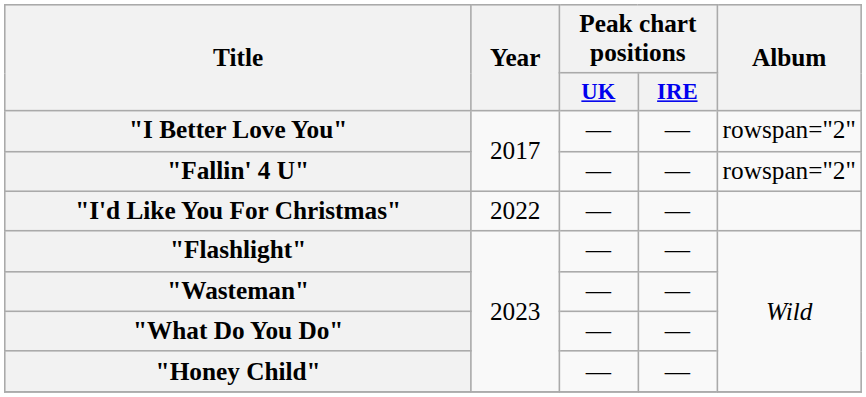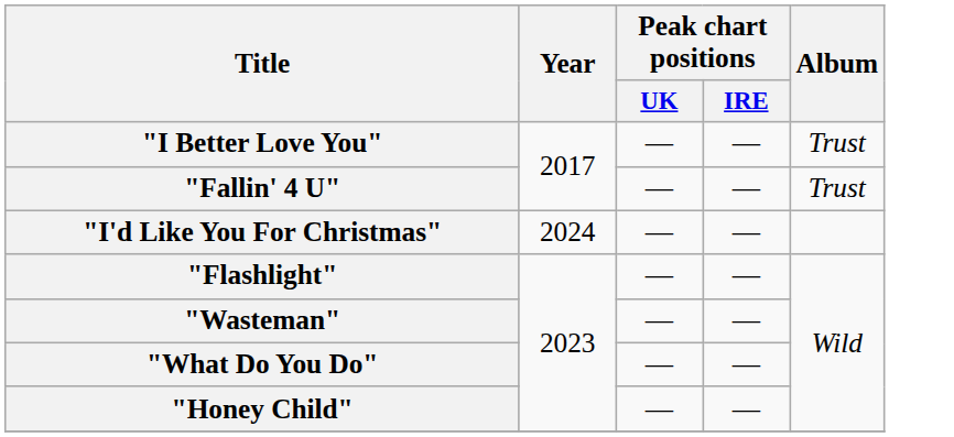"I Better Love You" | Album: rowspan="2" -> Trust
"Fallin' 4 U" | Album: rowspan="2" -> Trust
"I'd Like You For Christmas" | Year: 2022 -> 2024
